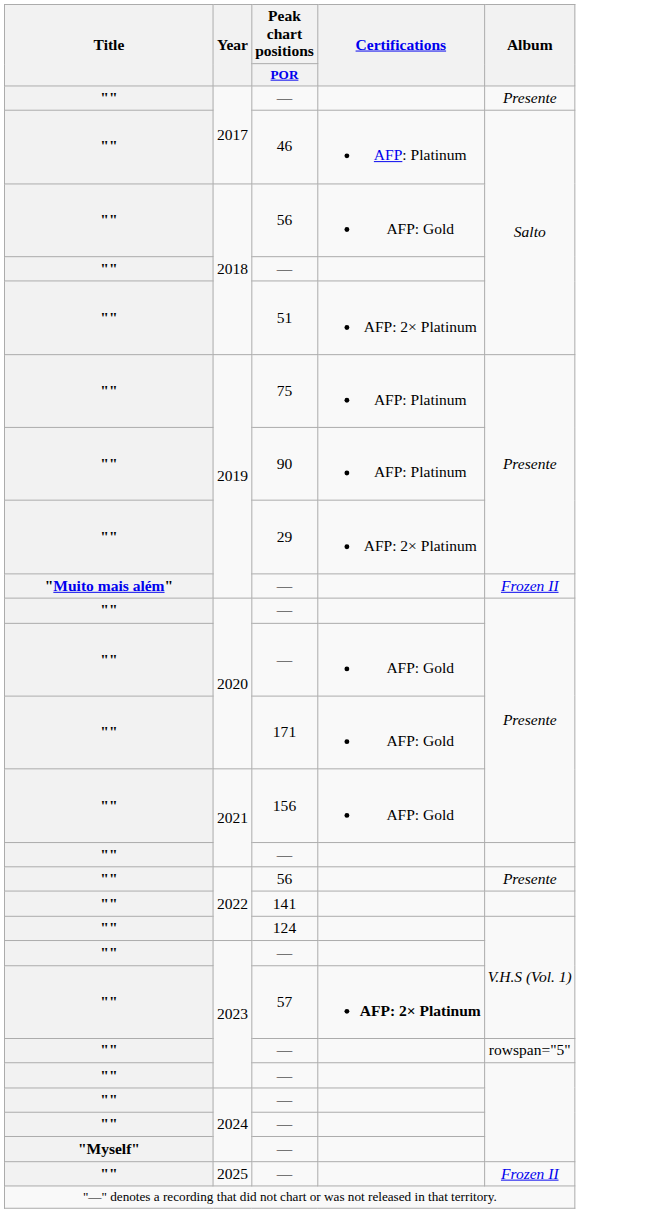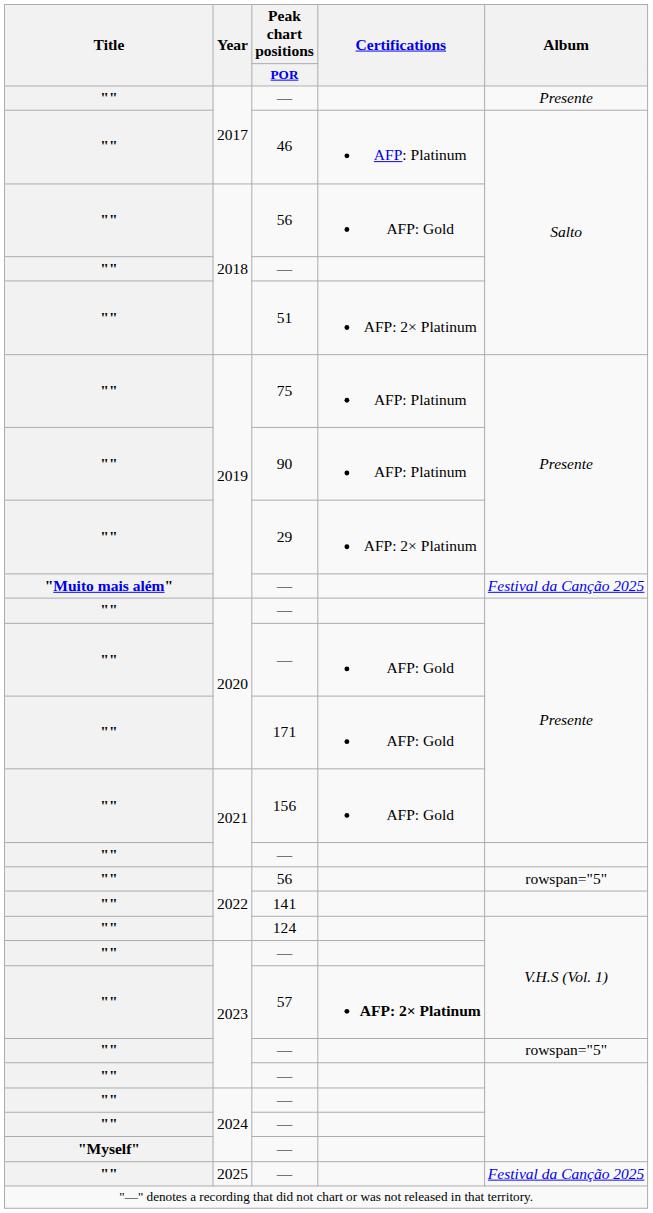2019 / — | Album: Frozen II -> Festival da Canção 2025
2022 / 56 | Album: Presente -> rowspan="5"
2025 / — | Album: Frozen II -> Festival da Canção 2025
